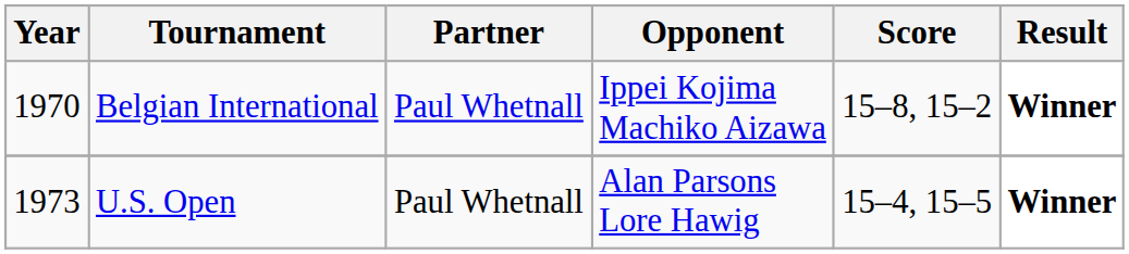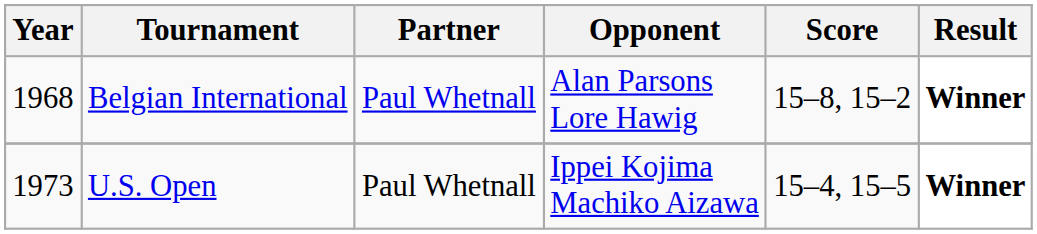Belgian International | Year: 1970 -> 1968
Belgian International | Opponent: Ippei Kojima Machiko Aizawa -> Alan Parsons Lore Hawig
U.S. Open | Opponent: Alan Parsons Lore Hawig -> Ippei Kojima Machiko Aizawa
